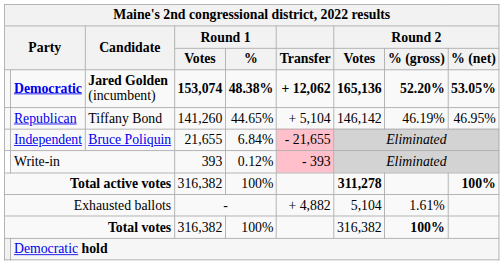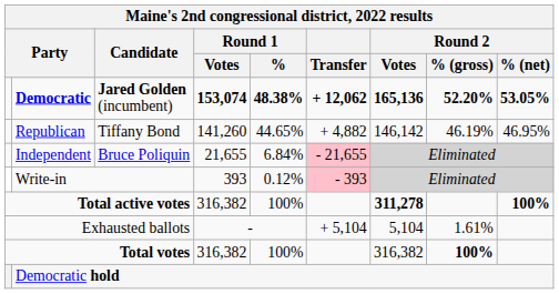Republican | Transfer: + 5,104 -> + 4,882
Exhausted ballots | Transfer: + 4,882 -> + 5,104
